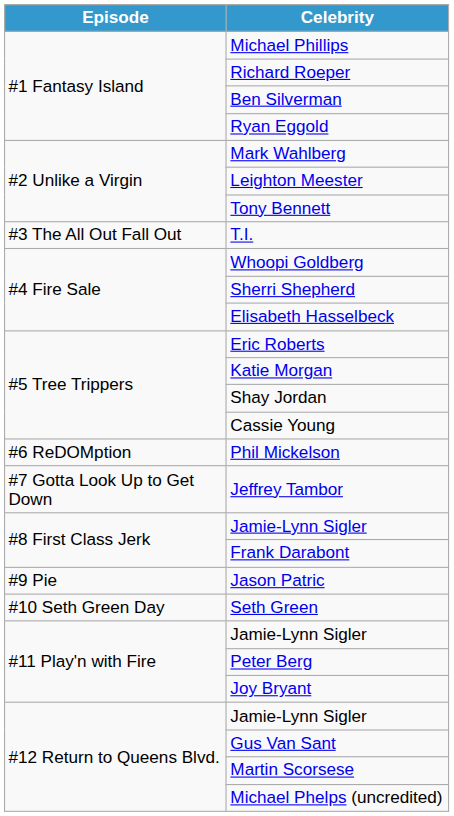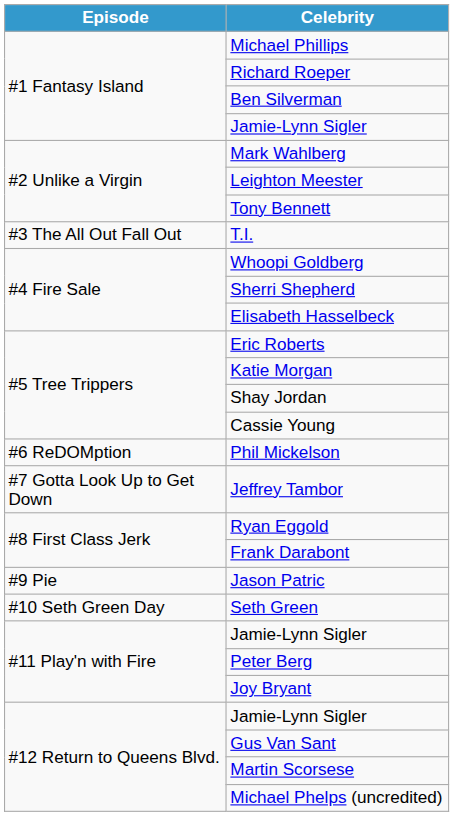row 5 | Celebrity: Ryan Eggold -> Jamie-Lynn Sigler
row 19 | Celebrity: Jamie-Lynn Sigler -> Ryan Eggold
